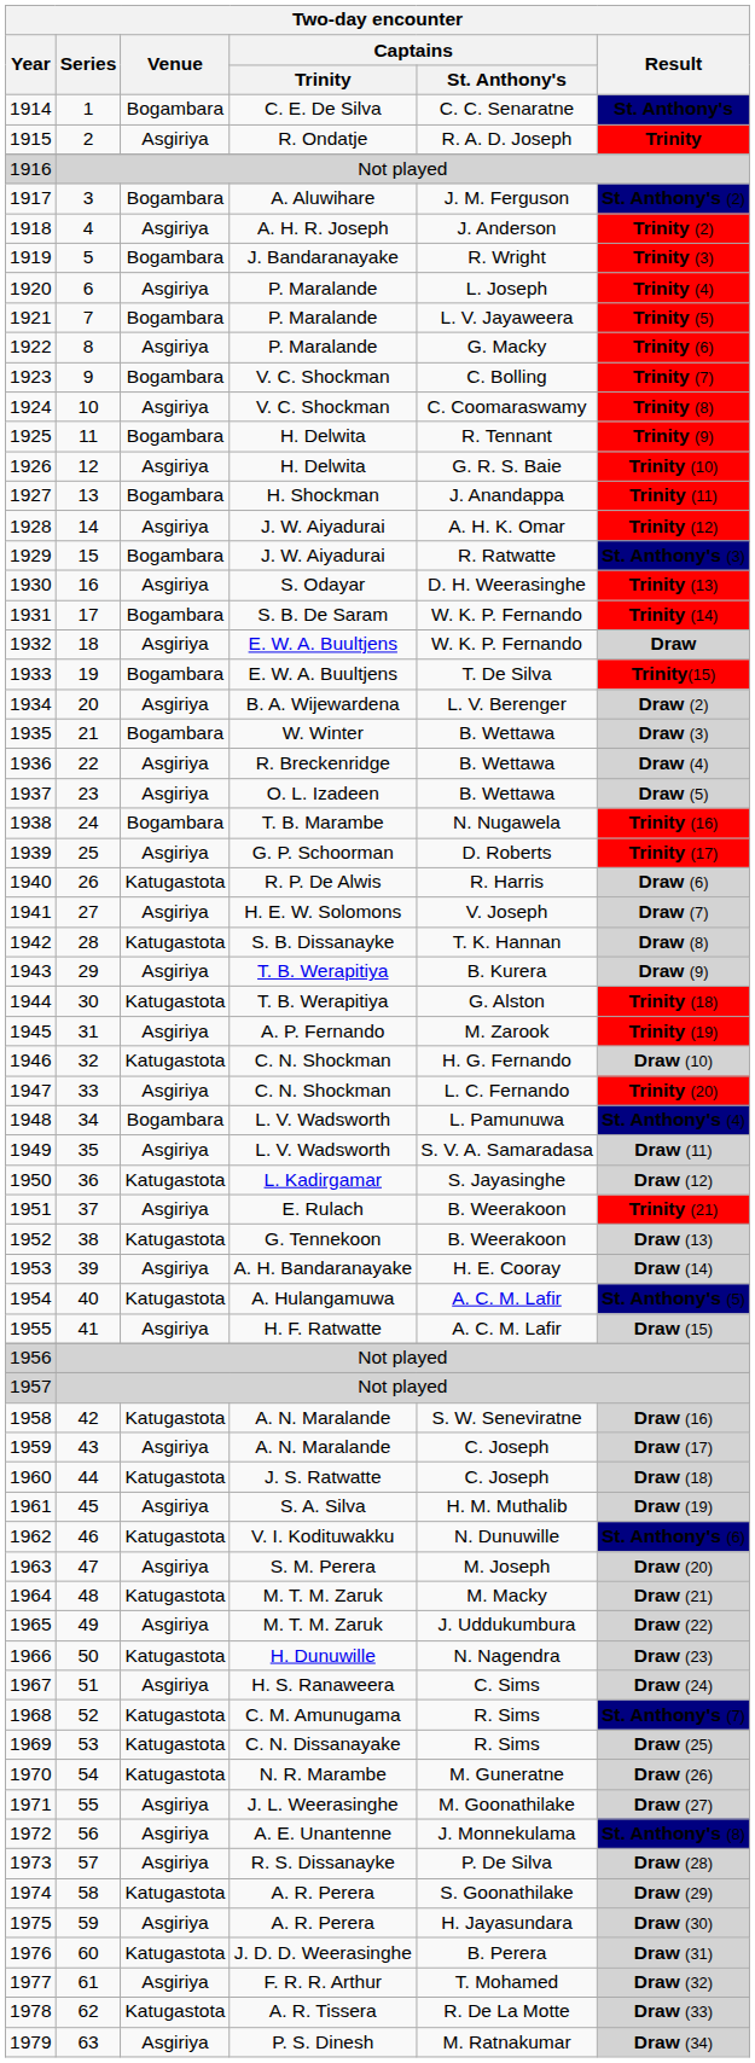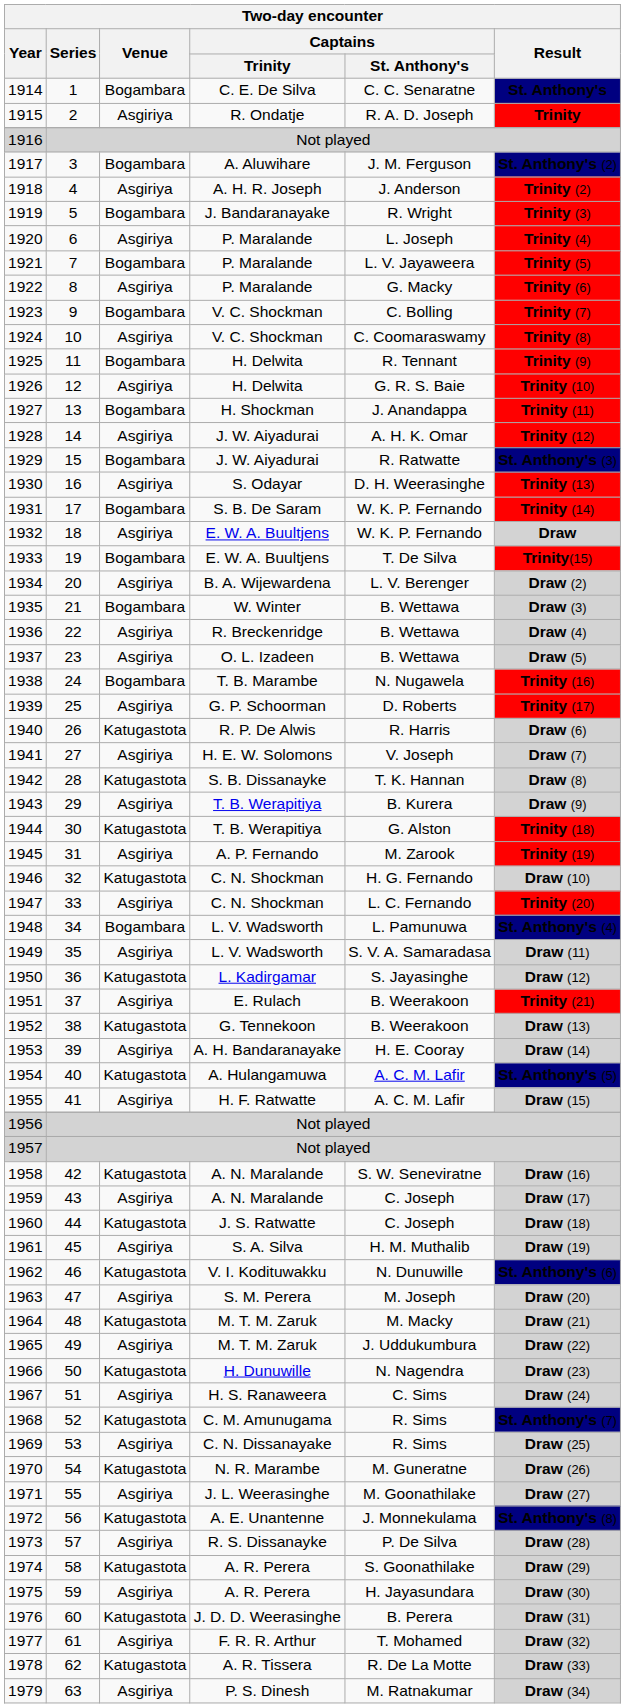1969 | Venue: Katugastota -> Asgiriya
1972 | Venue: Asgiriya -> Katugastota
